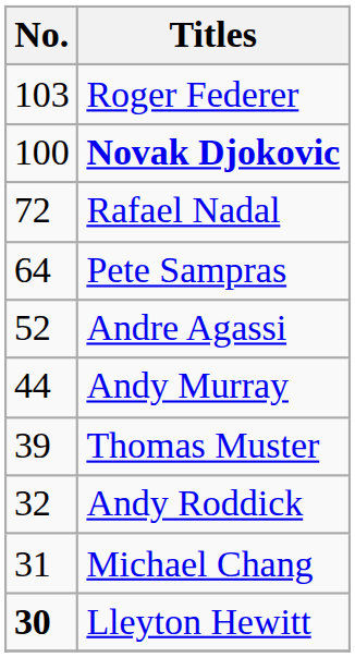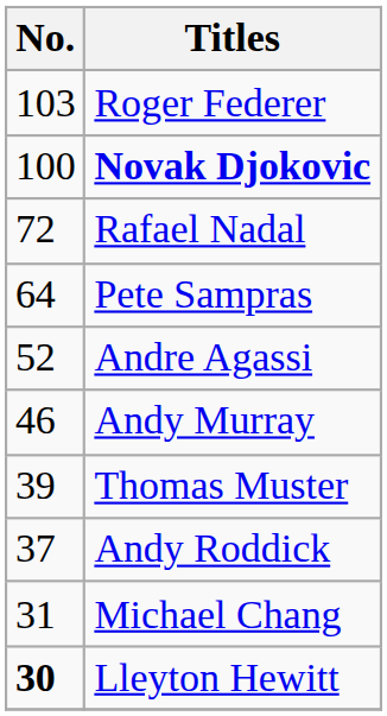Andy Murray | No.: 44 -> 46
Andy Roddick | No.: 32 -> 37
